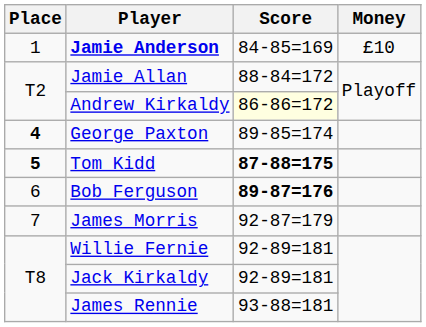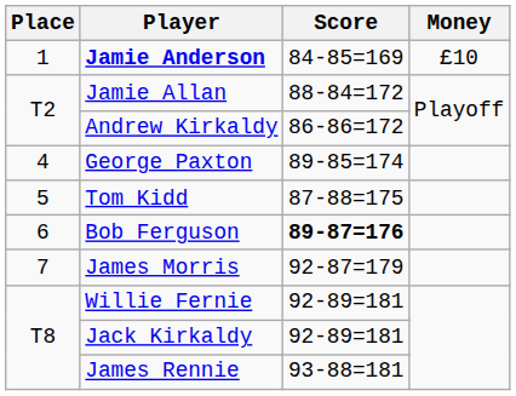Andrew Kirkaldy | Score: lightyellow background -> no background
George Paxton | Place: bold -> normal
Tom Kidd | Place: bold -> normal
Tom Kidd | Score: bold -> normal
